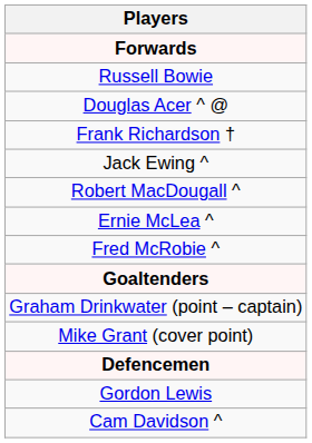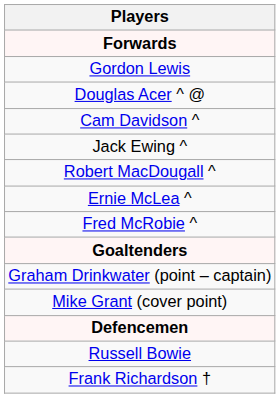row 3 | column 1: Russell Bowie -> Gordon Lewis
row 5 | column 1: Frank Richardson † -> Cam Davidson ^
row 14 | column 1: Gordon Lewis -> Russell Bowie
row 15 | column 1: Cam Davidson ^ -> Frank Richardson †
